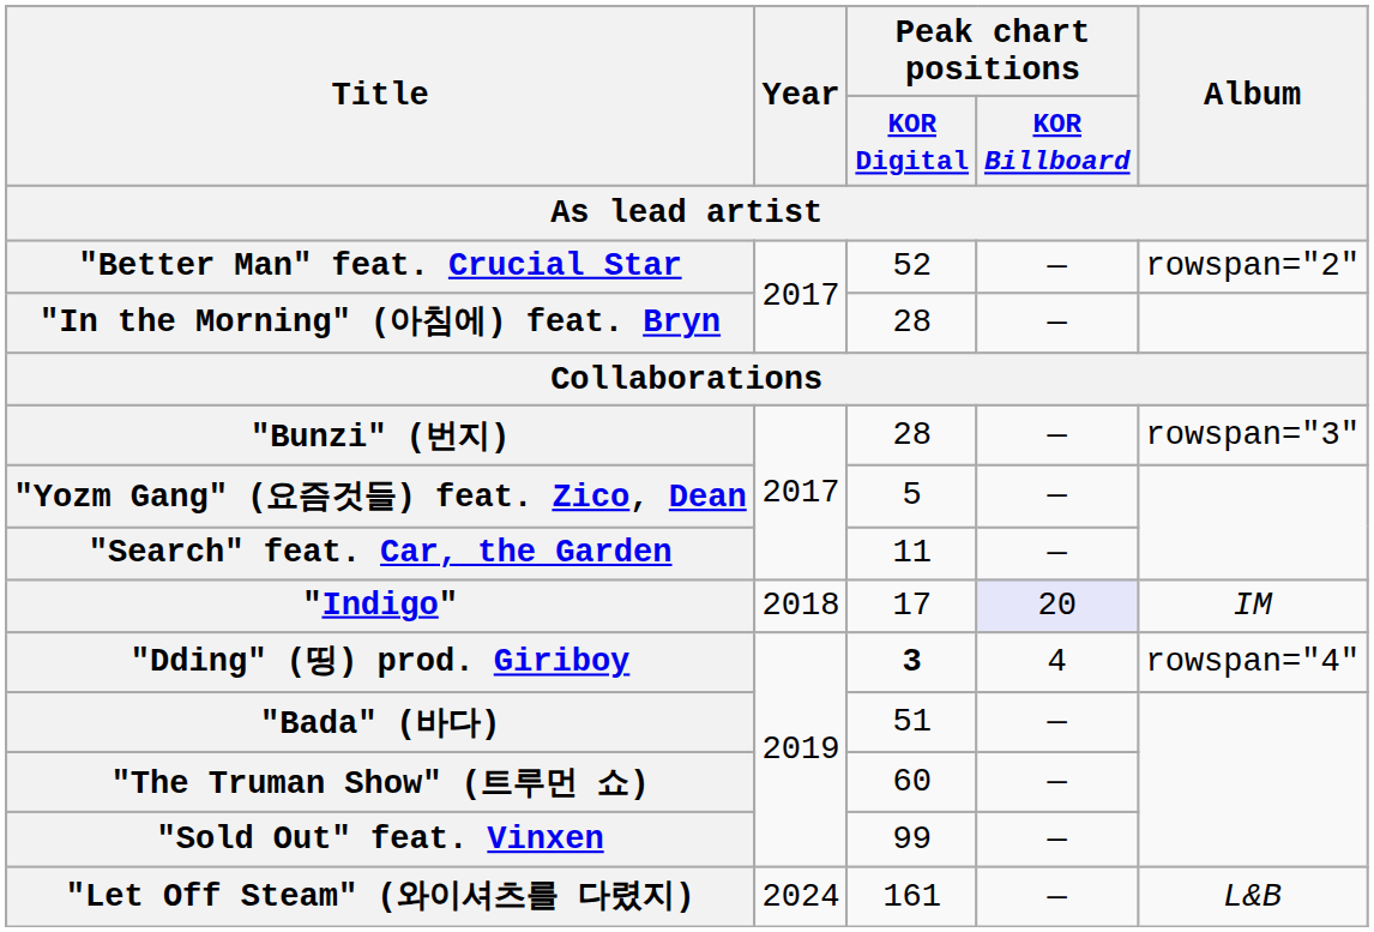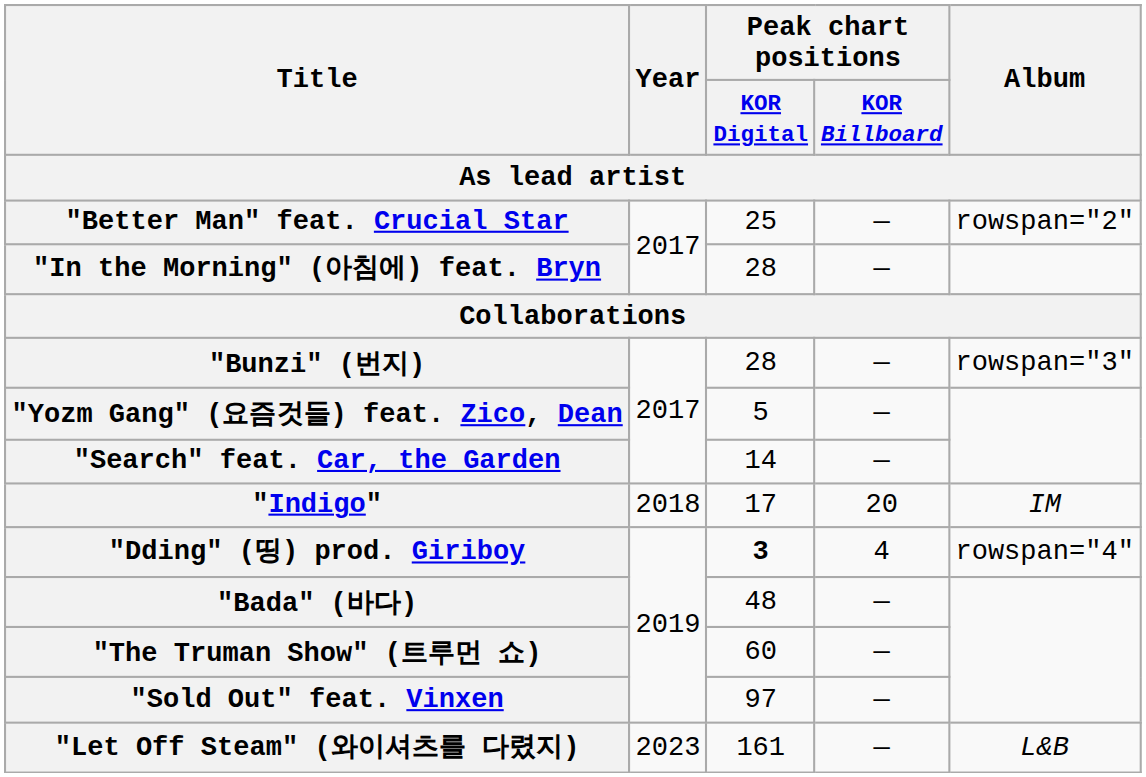"Better Man" feat. Crucial Star | Peak chart positions / KOR Digital: 52 -> 25
"Search" feat. Car, the Garden | Peak chart positions / KOR Digital: 11 -> 14
"Indigo" | Peak chart positions / KOR Billboard: lavender background -> no background
"Bada" (바다) | Peak chart positions / KOR Digital: 51 -> 48
"Sold Out" feat. Vinxen | Peak chart positions / KOR Digital: 99 -> 97
"Let Off Steam" (와이셔츠를 다렸지) | Year: 2024 -> 2023
